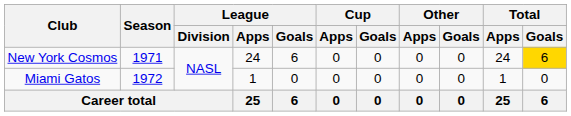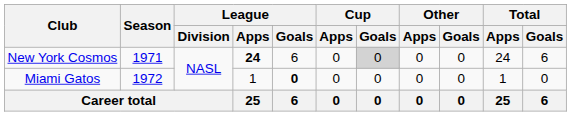New York Cosmos | League / Apps: normal -> bold
New York Cosmos | Cup / Goals: no background -> lightgrey background
New York Cosmos | Total / Goals: gold background -> no background
Miami Gatos | League / Goals: normal -> bold
